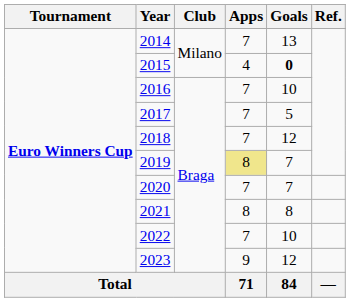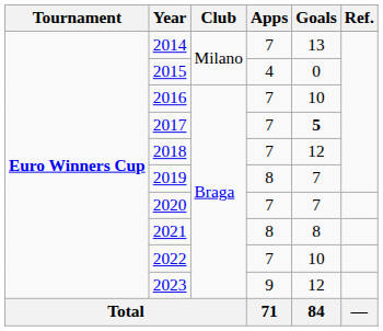2015 | Goals: bold -> normal
2017 | Goals: normal -> bold
2019 | Apps: khaki background -> no background
